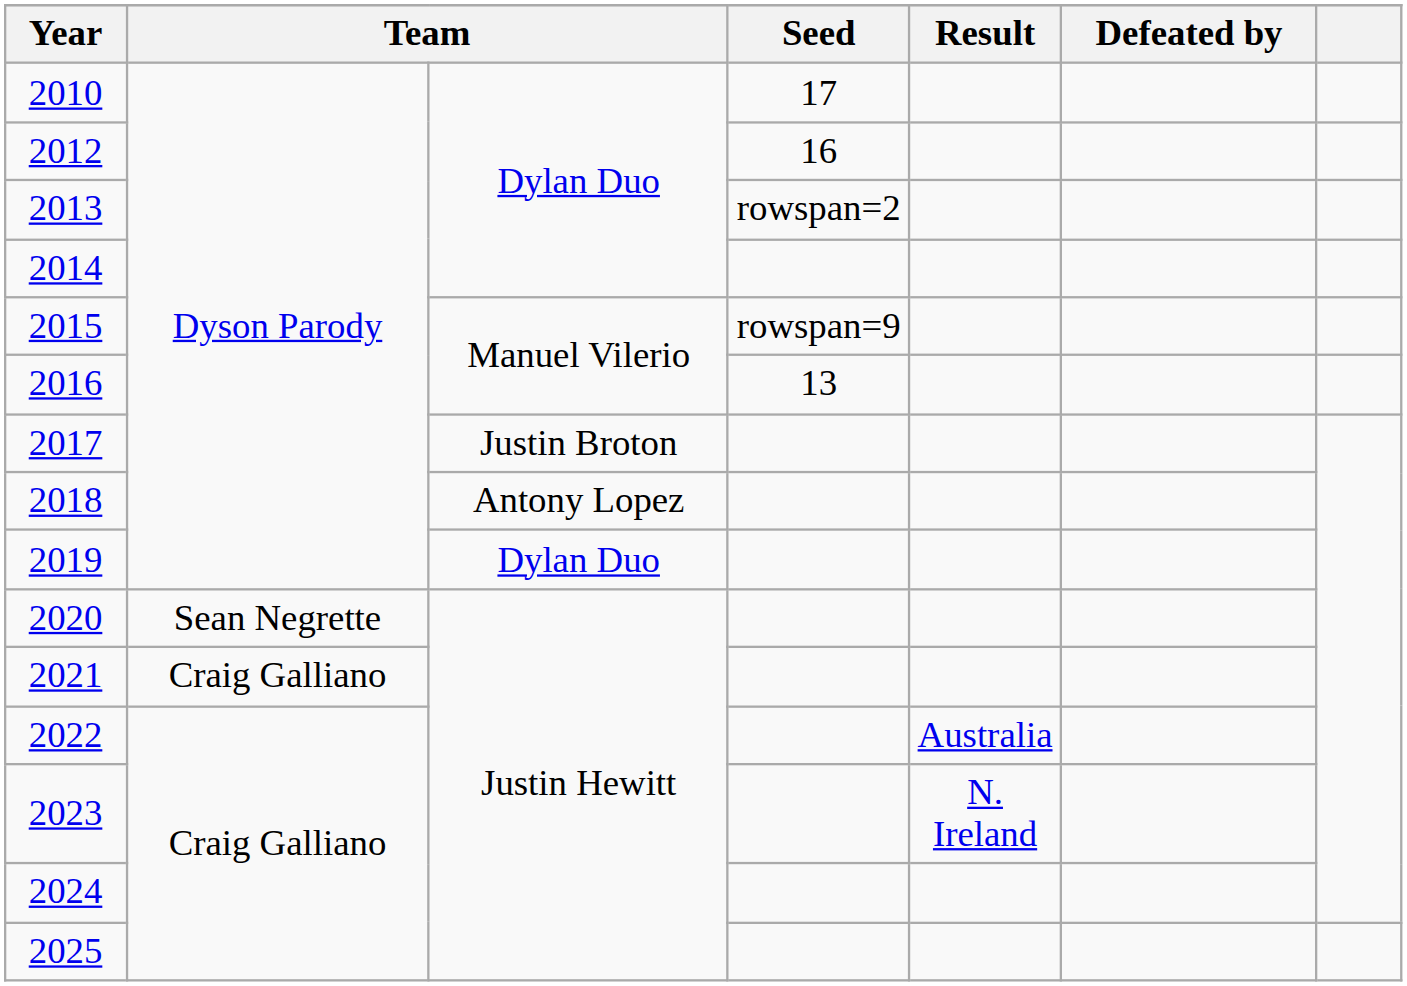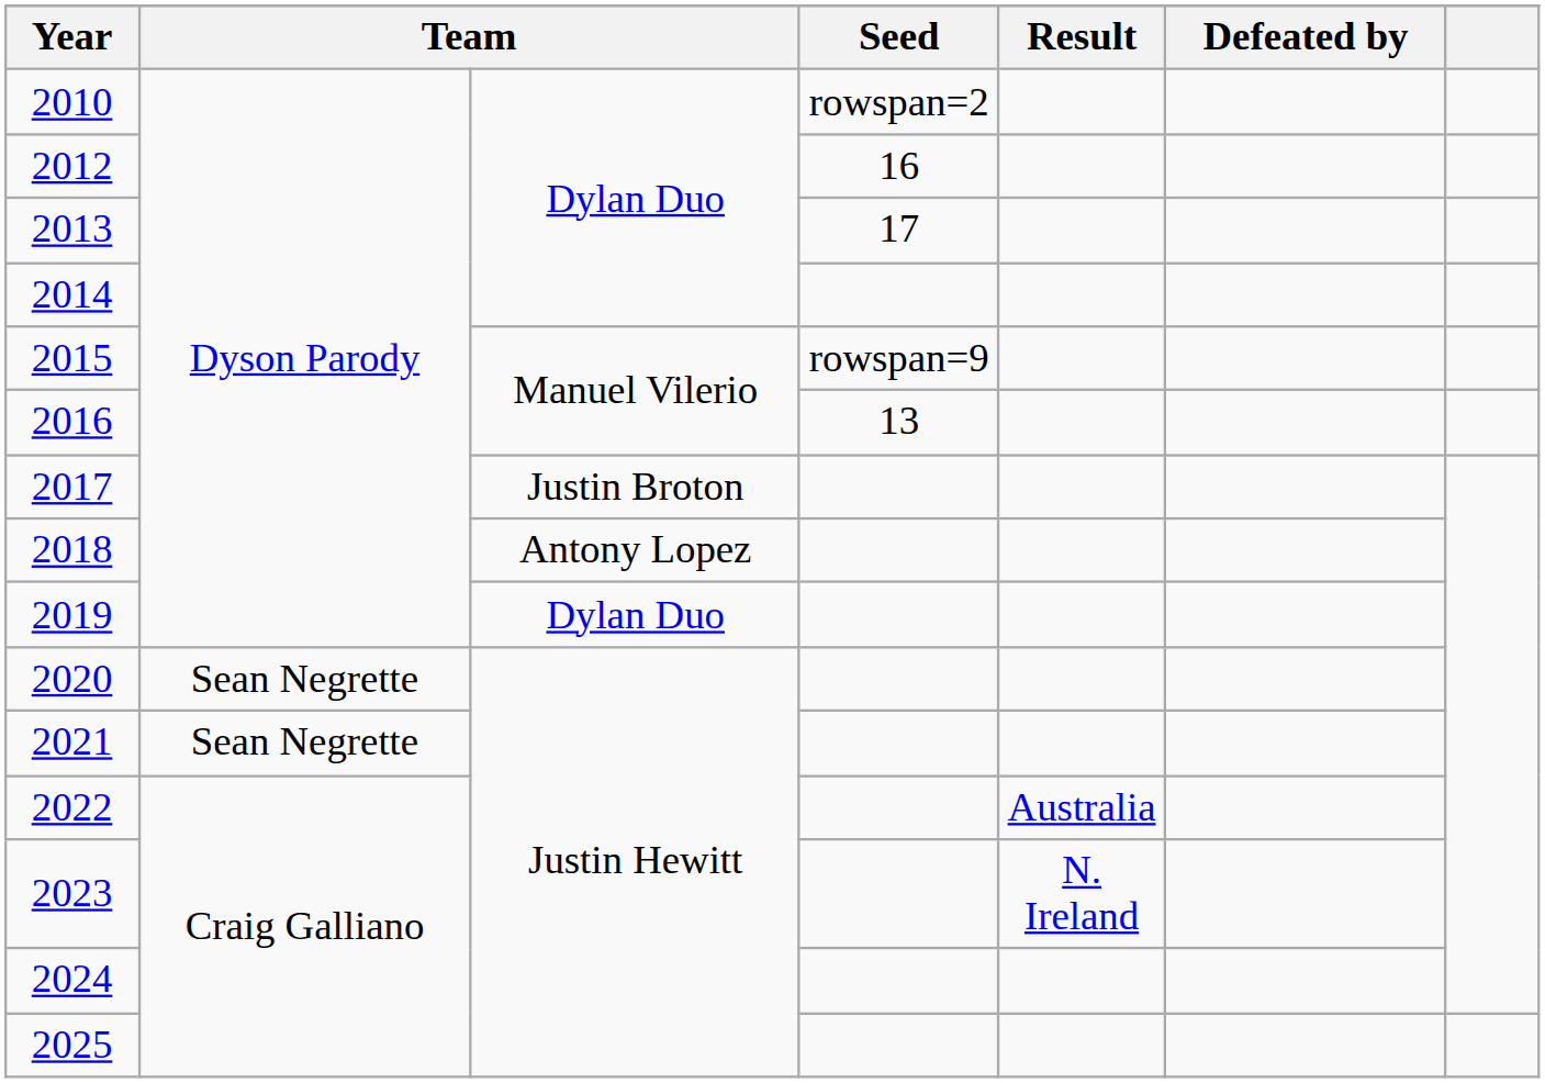2010 | Seed: 17 -> rowspan=2
2013 | Seed: rowspan=2 -> 17
2021 | column 2: Craig Galliano -> Sean Negrette
